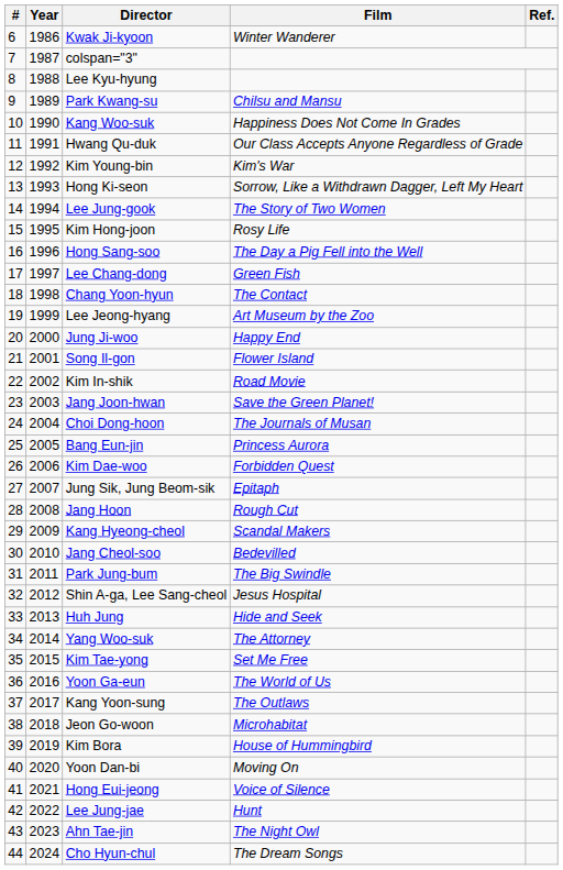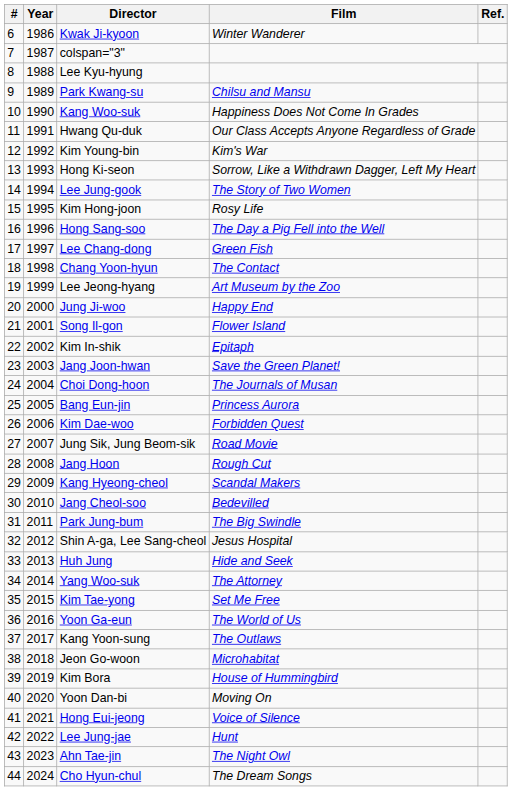Kim In-shik | Film: Road Movie -> Epitaph
Jung Sik, Jung Beom-sik | Film: Epitaph -> Road Movie
